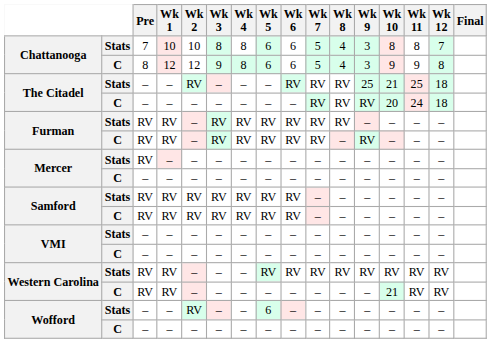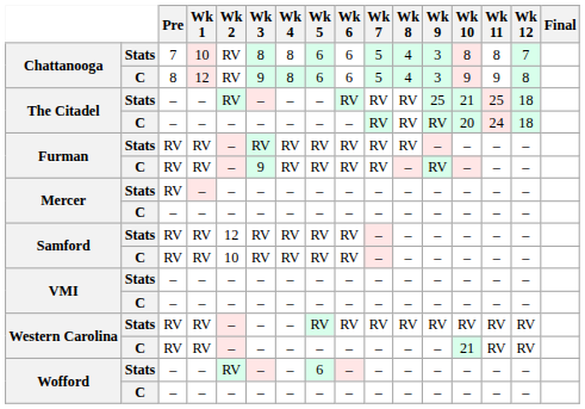Chattanooga / Stats | Wk 2: 10 -> RV
Chattanooga / C | Wk 2: 12 -> RV
Furman / C | Wk 3: RV -> 9
Samford / Stats | Wk 2: RV -> 12
Samford / C | Wk 2: RV -> 10
